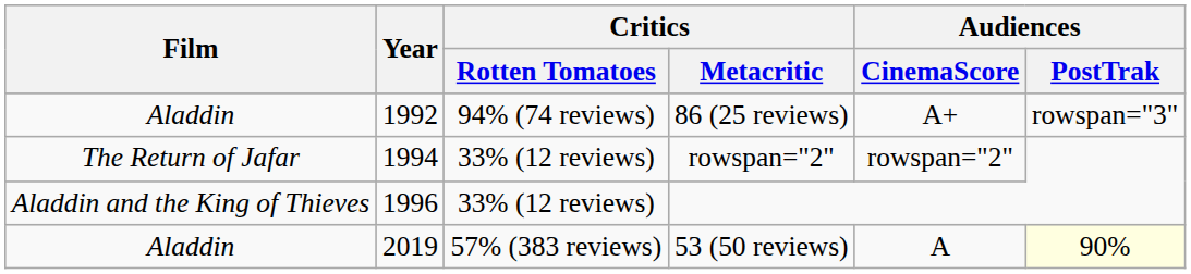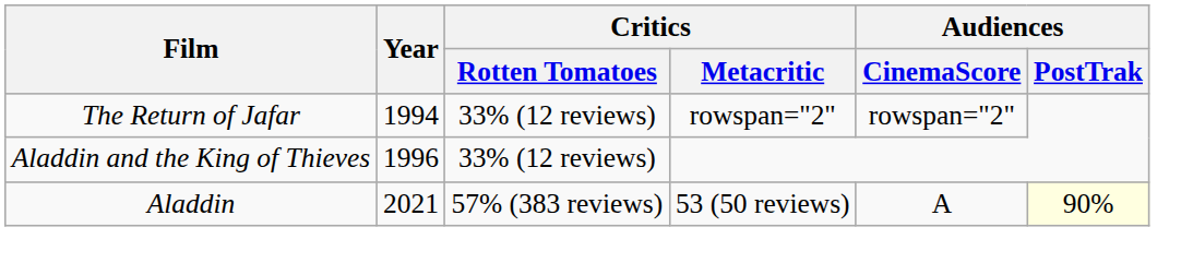- row: Aladdin | 1992 | 94% (74 reviews) | 86 (25 reviews) | A+ | rowspan="3"
53 (50 reviews) | Year: 2019 -> 2021
